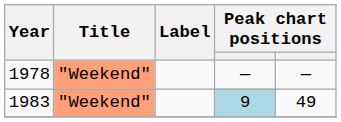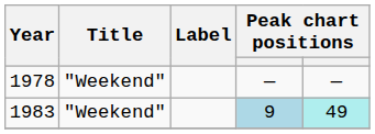1978 | Title: lightsalmon background -> no background
1983 | Title: lightsalmon background -> no background
1983 | column 5: no background -> paleturquoise background
